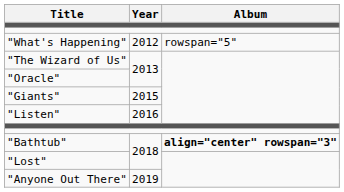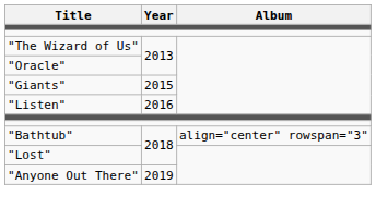- row: "What's Happening" | 2012 | rowspan="5"
"Bathtub" | Album: bold -> normal
